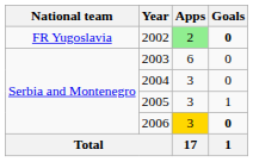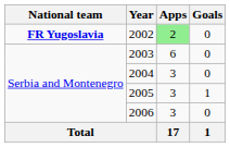2002 | National team: normal -> bold
2002 | Goals: bold -> normal
2006 | Apps: gold background -> no background
2006 | Goals: bold -> normal
